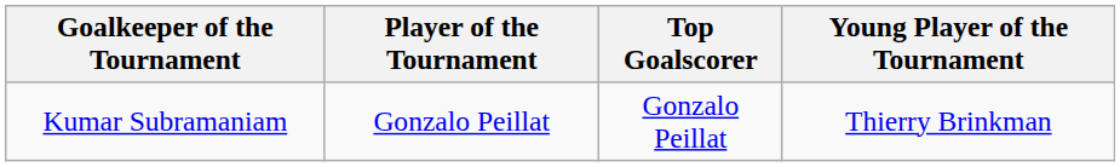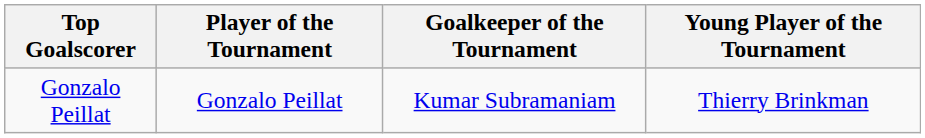columns swapped: Top Goalscorer <-> Goalkeeper of the Tournament
